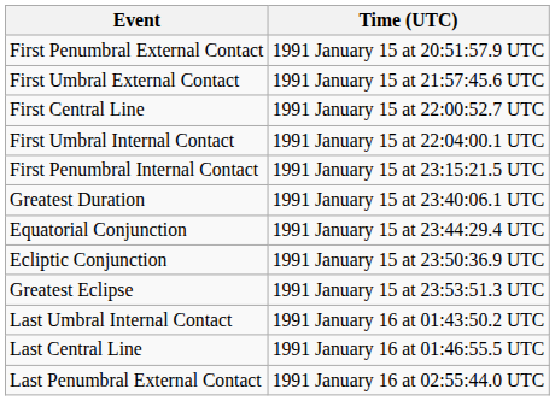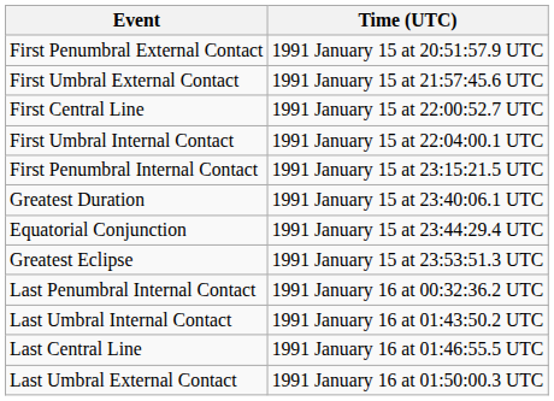- row: Ecliptic Conjunction | 1991 January 15 at 23:50:36.9 UTC
+ row: Last Penumbral Internal Contact | 1991 January 16 at 00:32:36.2 UTC
+ row: Last Umbral External Contact | 1991 January 16 at 01:50:00.3 UTC
- row: Last Penumbral External Contact | 1991 January 16 at 02:55:44.0 UTC
